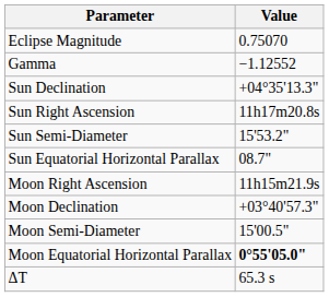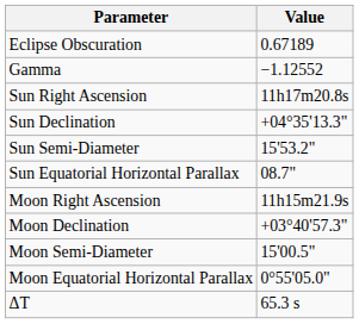- row: Eclipse Magnitude | 0.75070
+ row: Eclipse Obscuration | 0.67189
rows swapped: Sun Right Ascension <-> Sun Declination
Moon Equatorial Horizontal Parallax | Value: bold -> normal
